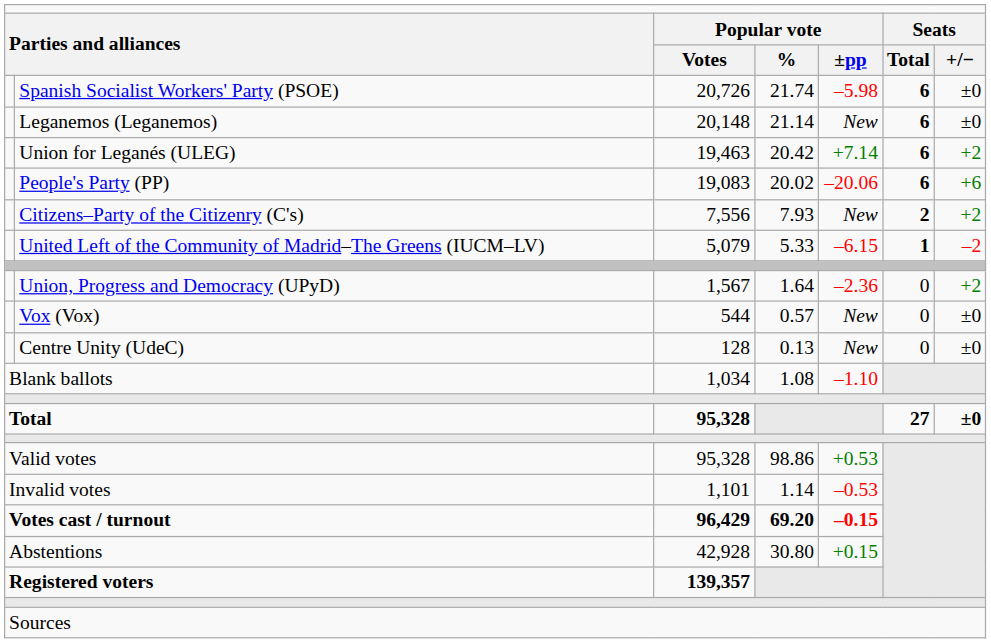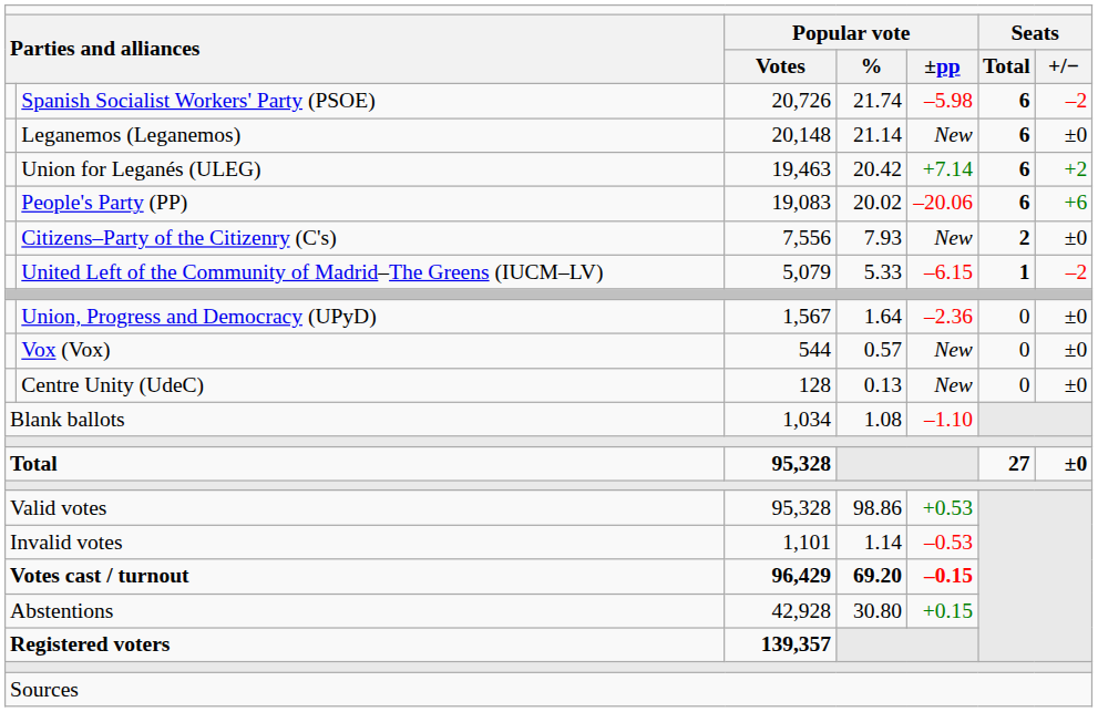Spanish Socialist Workers' Party (PSOE) | column 7: ±0 -> –2
Citizens–Party of the Citizenry (C's) | column 7: +2 -> ±0
Union, Progress and Democracy (UPyD) | column 7: +2 -> ±0
